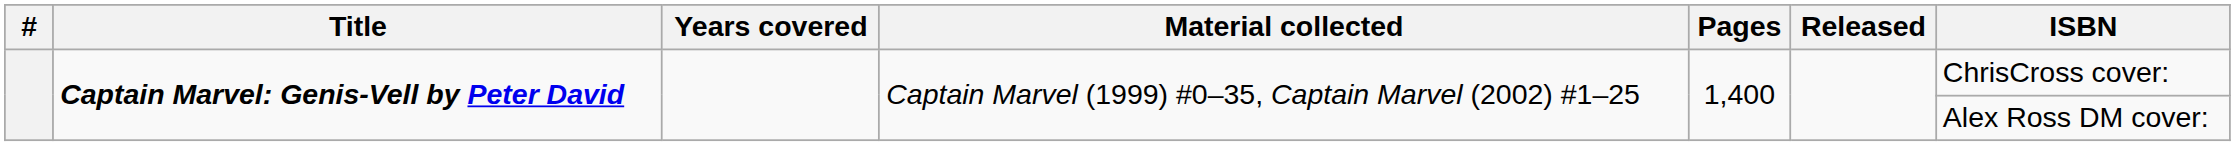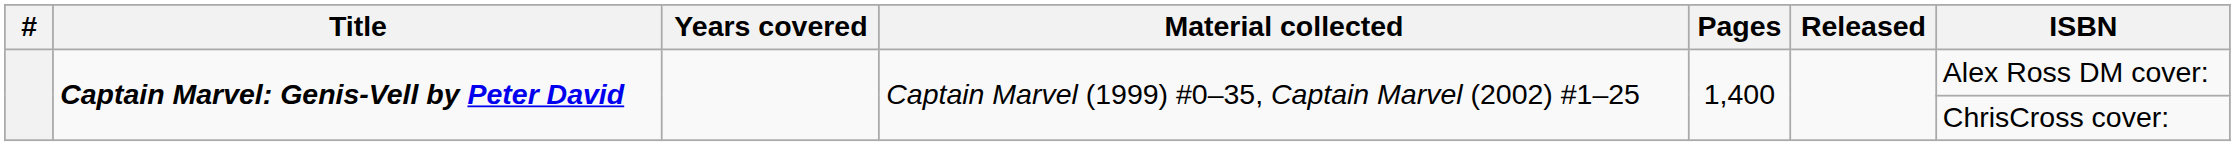row 2 | ISBN: ChrisCross cover: -> Alex Ross DM cover:
row 3 | ISBN: Alex Ross DM cover: -> ChrisCross cover:
